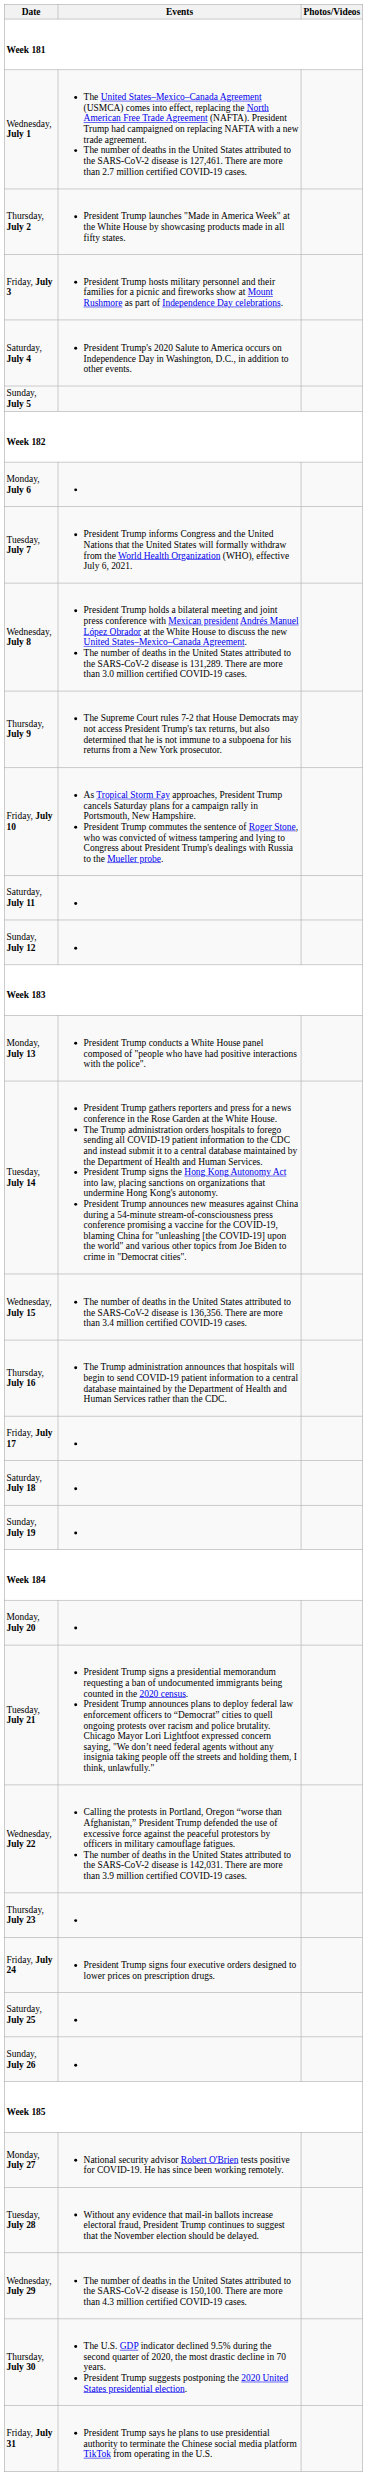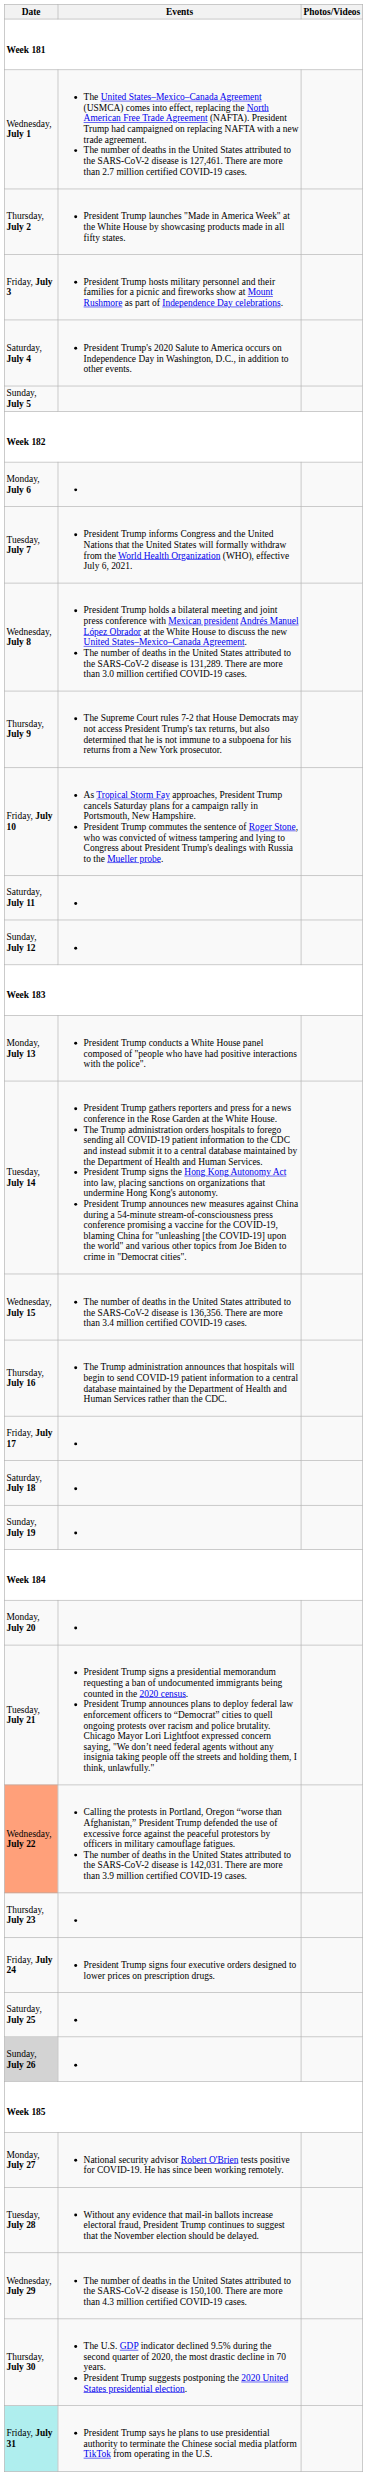Wednesday, July 22 | Date: no background -> lightsalmon background
Sunday, July 26 | Date: no background -> lightgrey background
Friday, July 31 | Date: no background -> paleturquoise background
